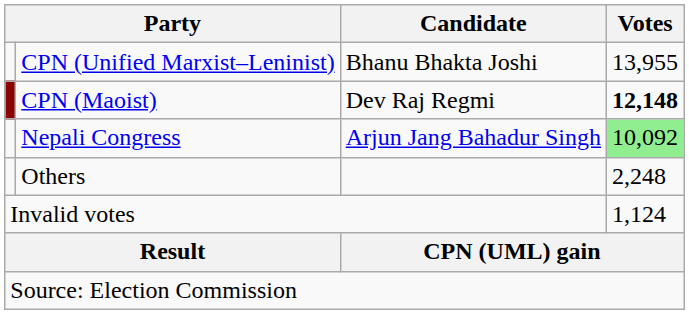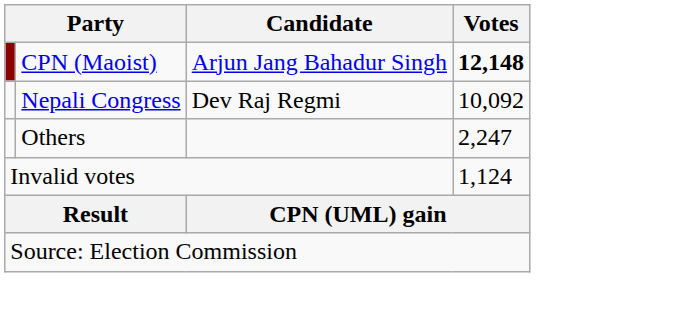- row: CPN (Unified Marxist–Leninist) | Bhanu Bhakta Joshi | 13,955
CPN (Maoist) | Candidate: Dev Raj Regmi -> Arjun Jang Bahadur Singh
Nepali Congress | Candidate: Arjun Jang Bahadur Singh -> Dev Raj Regmi
Nepali Congress | Votes: lightgreen background -> no background
Others | Votes: 2,248 -> 2,247
